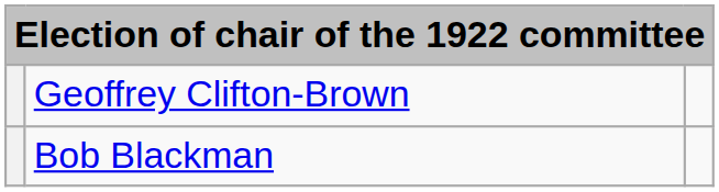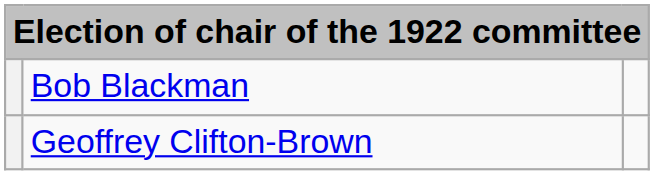rows swapped: Bob Blackman <-> Geoffrey Clifton-Brown
